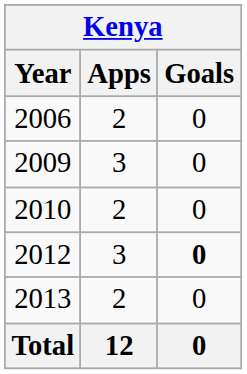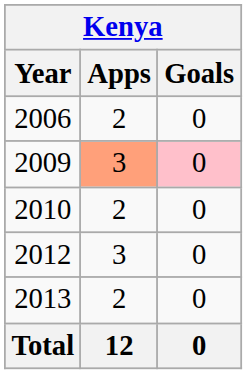2009 | Apps: no background -> lightsalmon background
2009 | Goals: no background -> pink background
2012 | Goals: bold -> normal
